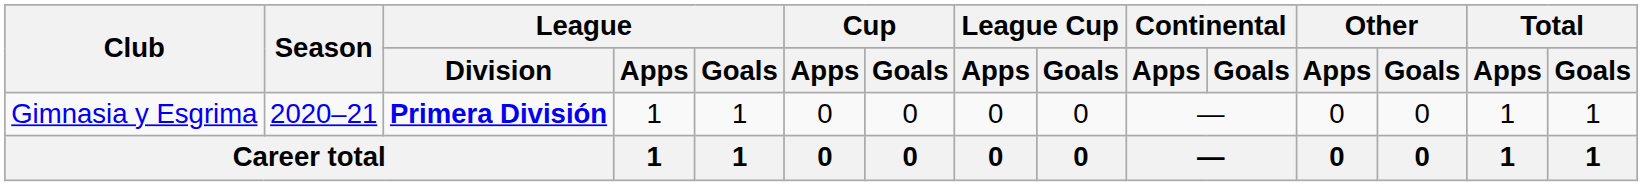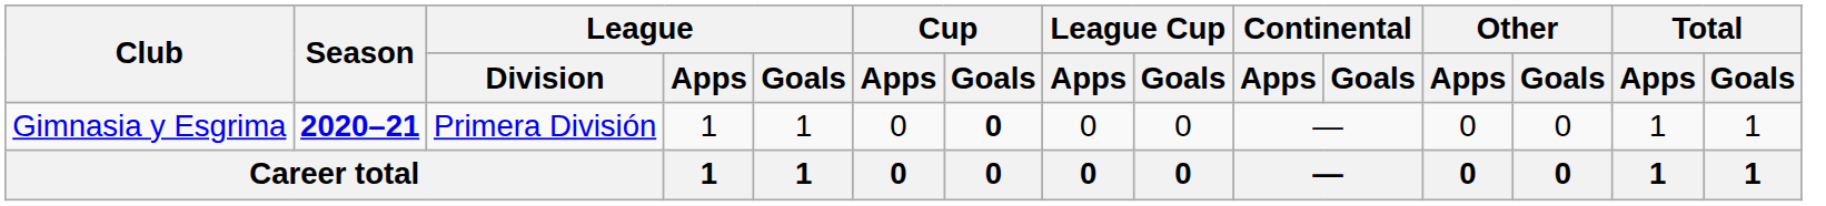Gimnasia y Esgrima | Season: normal -> bold
Gimnasia y Esgrima | League / Division: bold -> normal
Gimnasia y Esgrima | Cup / Goals: normal -> bold
